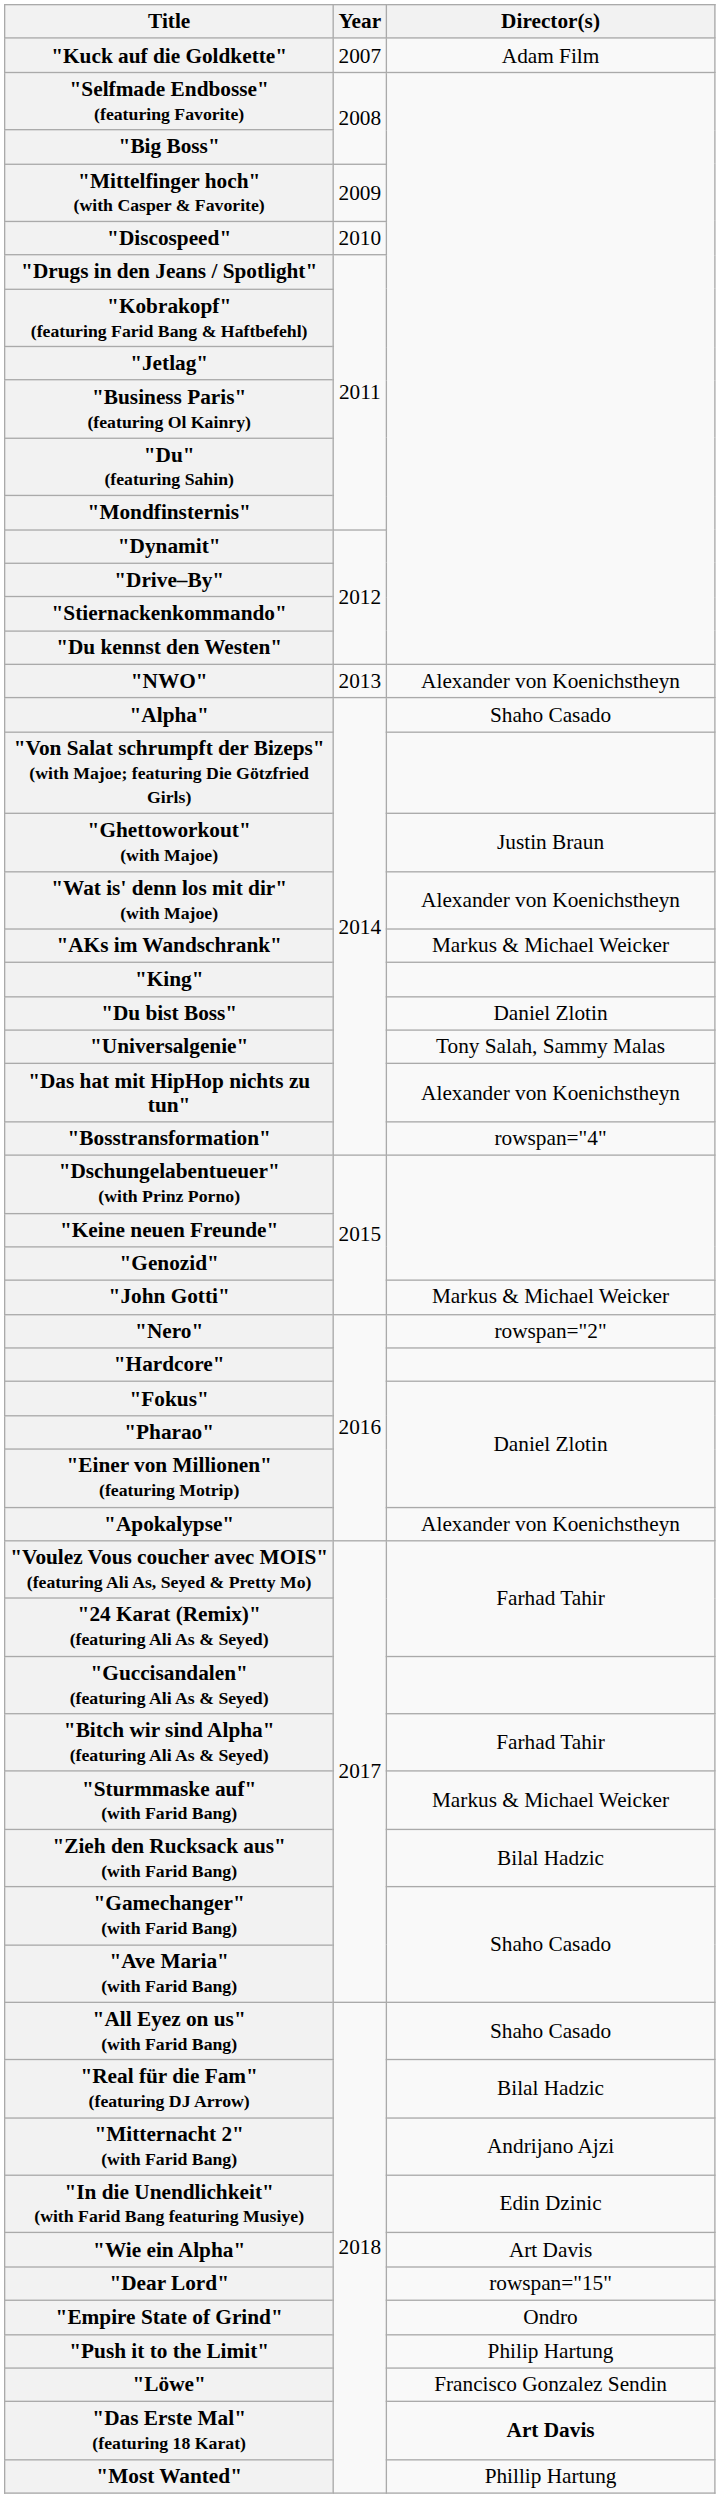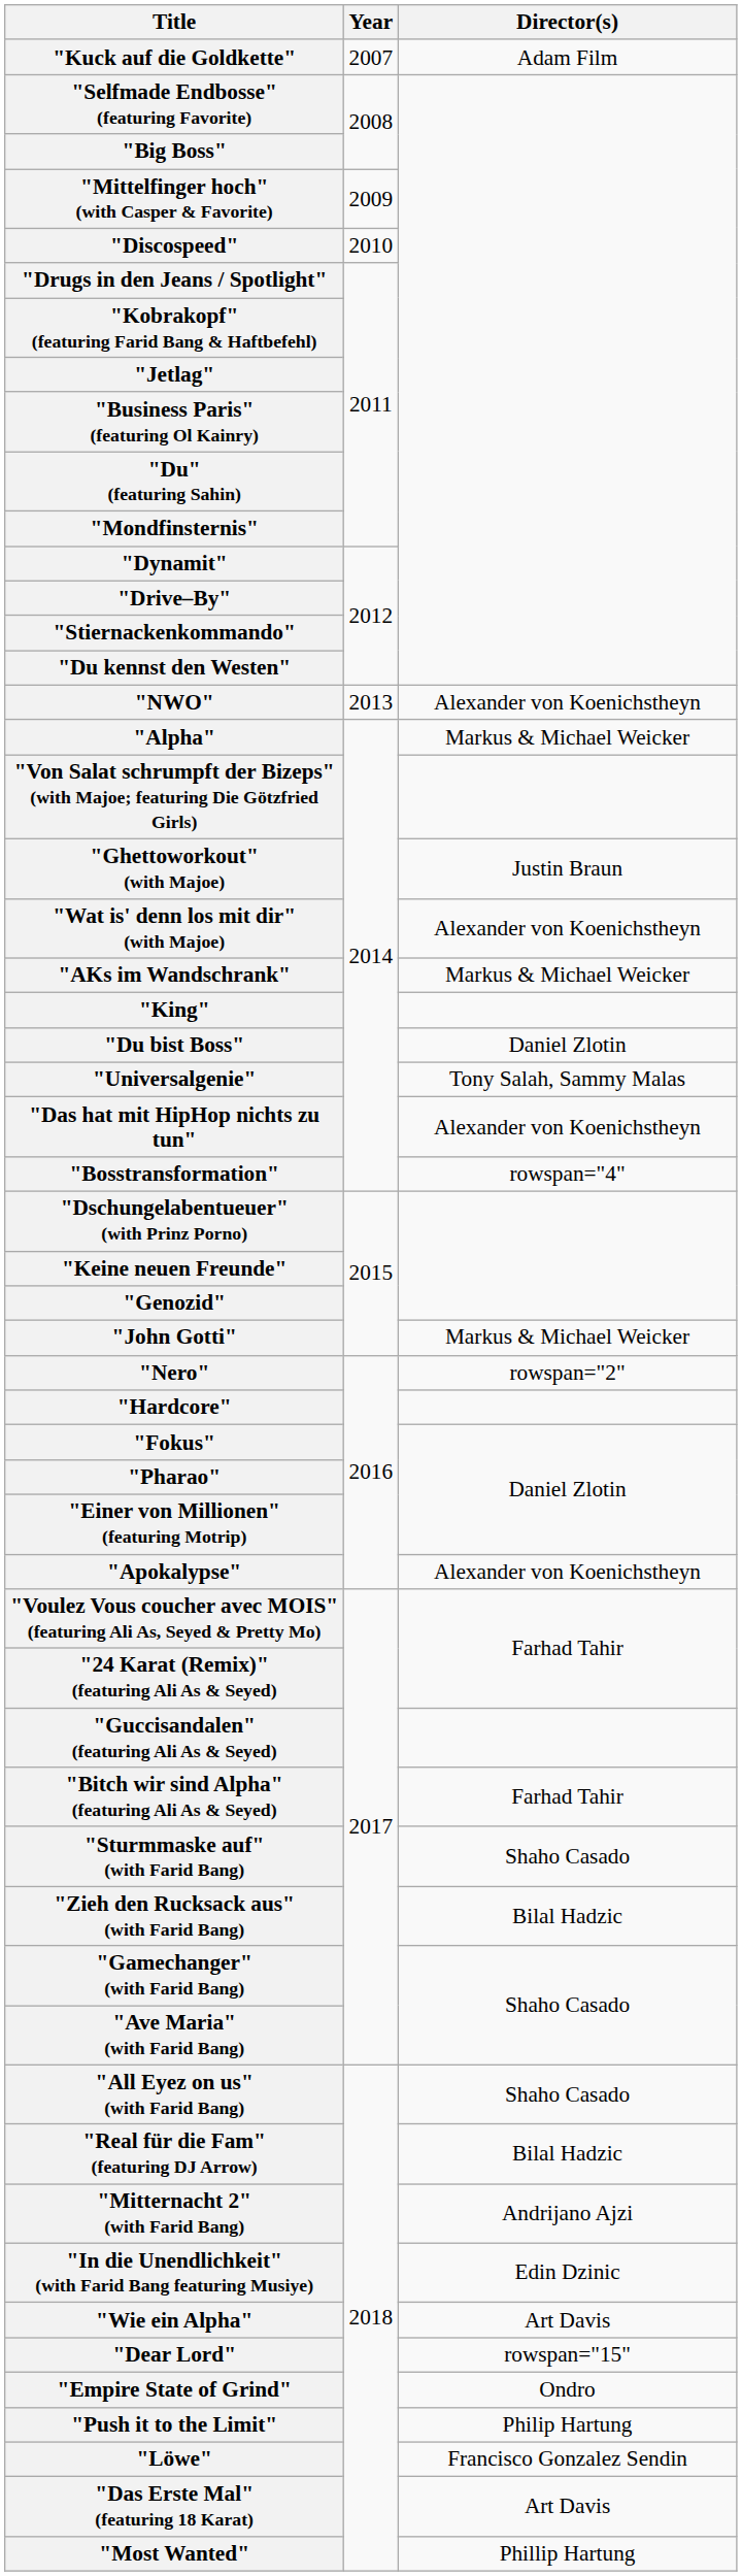"Alpha" | Director(s): Shaho Casado -> Markus & Michael Weicker
"Sturmmaske auf" (with Farid Bang) | Director(s): Markus & Michael Weicker -> Shaho Casado
"Das Erste Mal" (featuring 18 Karat) | Director(s): bold -> normal
